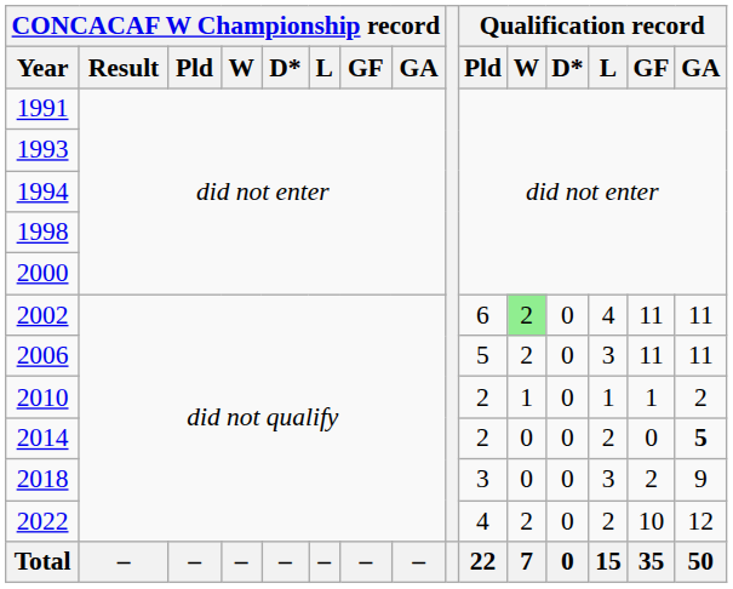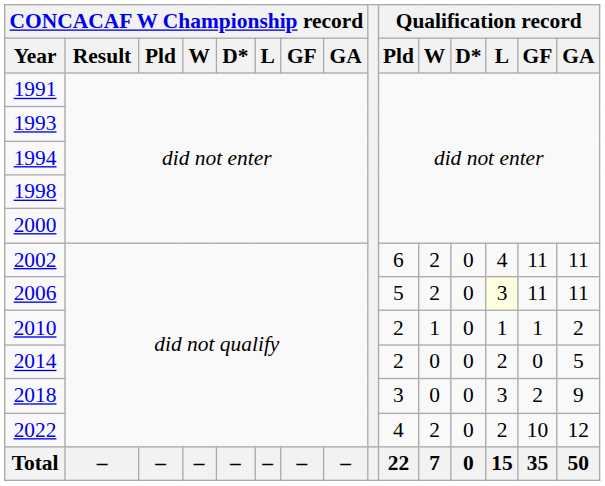2002 | Qualification record / W: lightgreen background -> no background
2006 | Qualification record / L: no background -> lightyellow background
2014 | Qualification record / GA: bold -> normal
